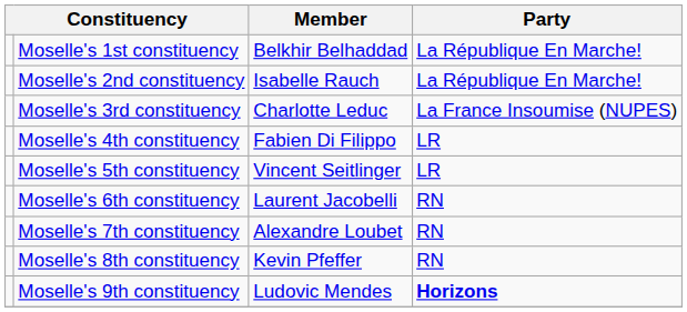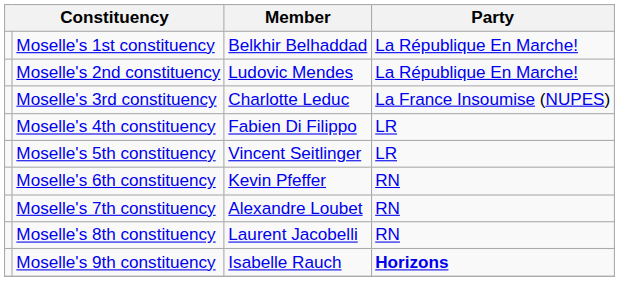Moselle's 2nd constituency | Member: Isabelle Rauch -> Ludovic Mendes
Moselle's 6th constituency | Member: Laurent Jacobelli -> Kevin Pfeffer
Moselle's 8th constituency | Member: Kevin Pfeffer -> Laurent Jacobelli
Moselle's 9th constituency | Member: Ludovic Mendes -> Isabelle Rauch
